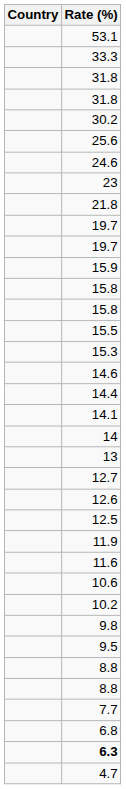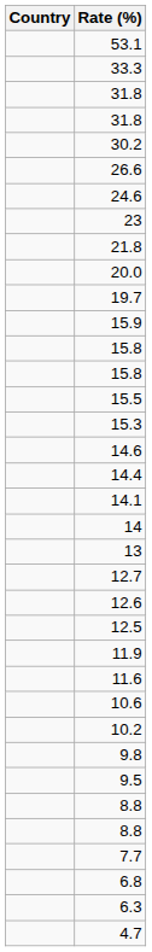row 7 | Rate (%): 25.6 -> 26.6
row 11 | Rate (%): 19.7 -> 20.0
row 36 | Rate (%): bold -> normal
